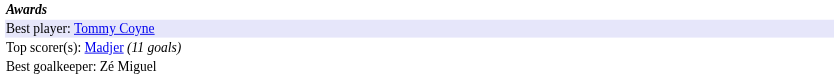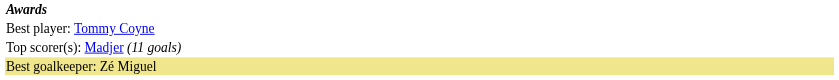Best player: Tommy Coyne | Awards: lavender background -> no background
Best goalkeeper: Zé Miguel | Awards: no background -> khaki background
